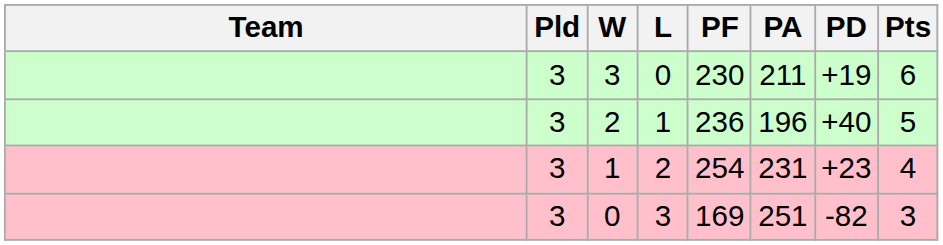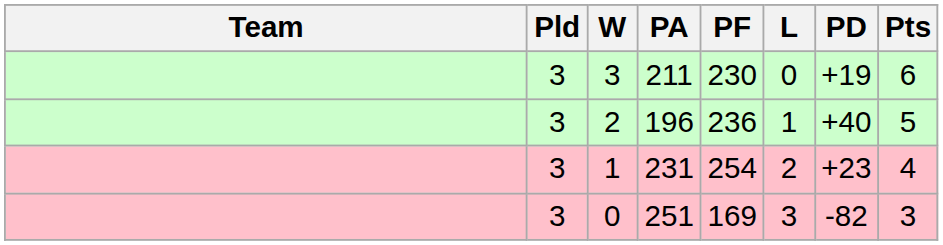columns swapped: L <-> PA
